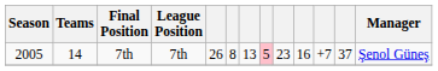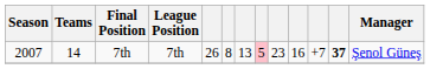row 2 | Season: 2005 -> 2007
row 2 | column 12: normal -> bold
